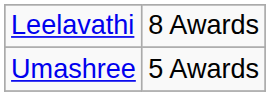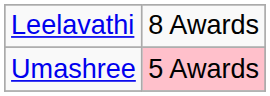Umashree | column 2: no background -> pink background
